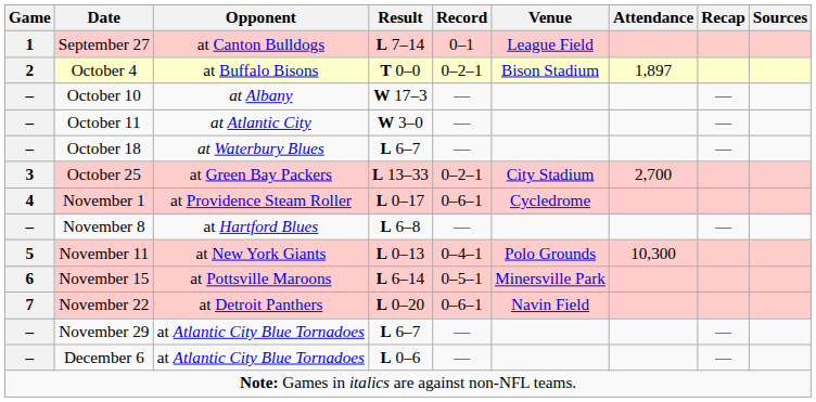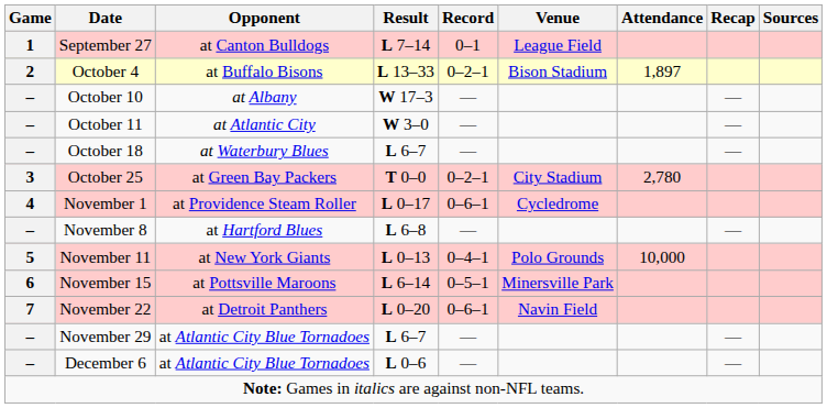October 4 | Result: T 0–0 -> L 13–33
October 25 | Result: L 13–33 -> T 0–0
October 25 | Attendance: 2,700 -> 2,780
November 11 | Attendance: 10,300 -> 10,000
